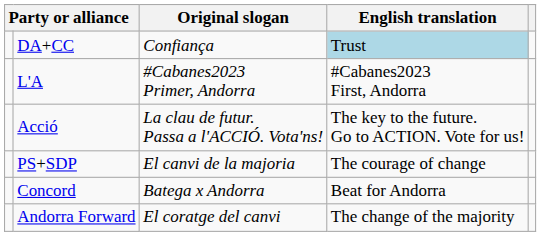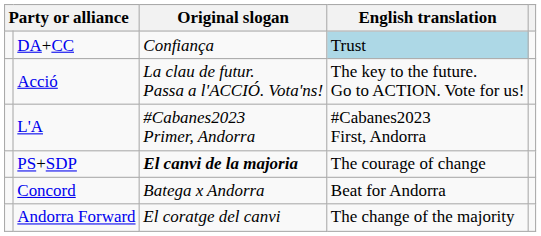rows swapped: L'A <-> Acció
PS+SDP | Original slogan: normal -> bold
